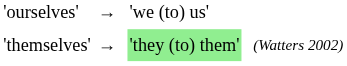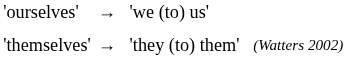'themselves' | column 3: lightgreen background -> no background
